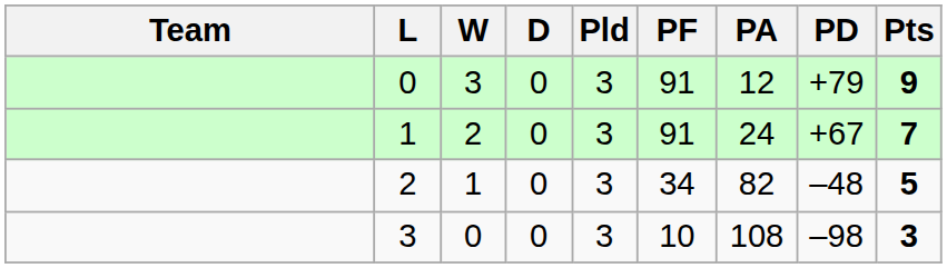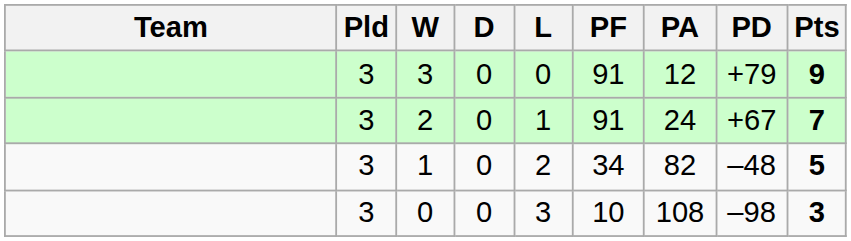columns swapped: Pld <-> L
